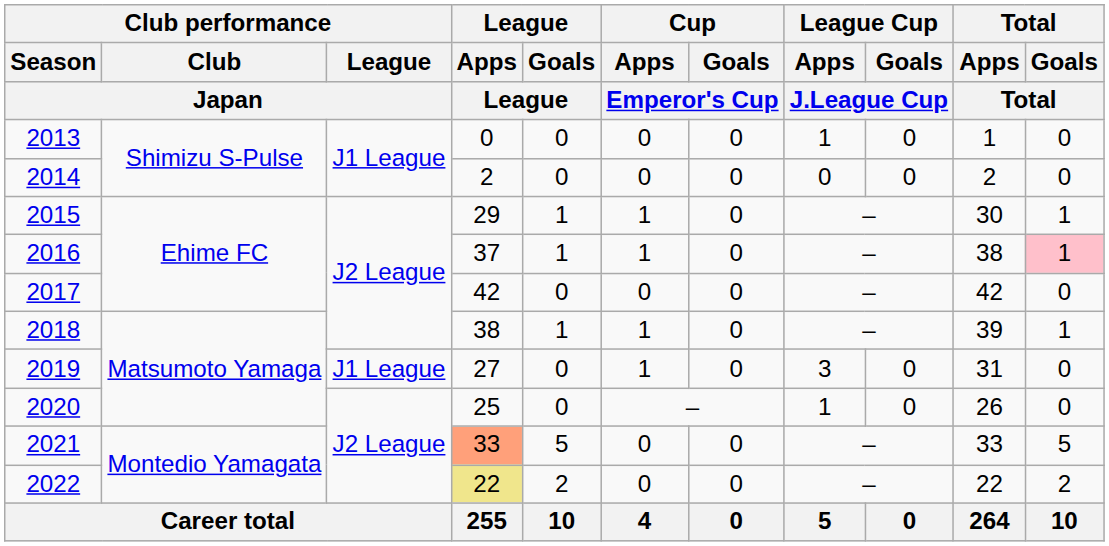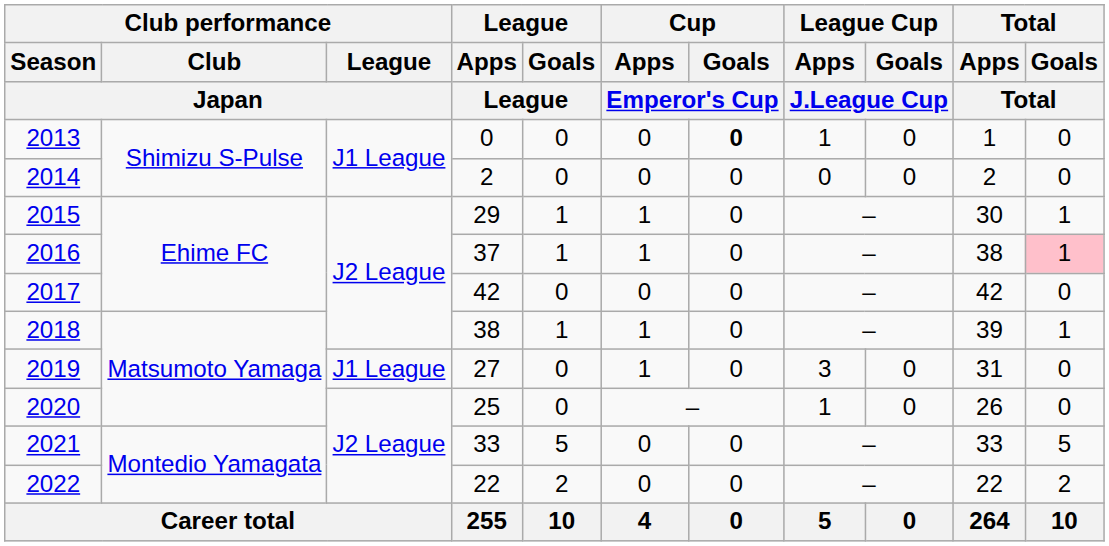2013 | Cup / Goals / Emperor's Cup: normal -> bold
2021 | League / Apps / League: lightsalmon background -> no background
2022 | League / Apps / League: khaki background -> no background
